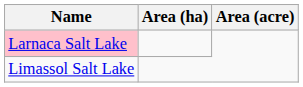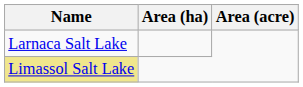Larnaca Salt Lake | Name: pink background -> no background
Limassol Salt Lake | Name: no background -> khaki background
